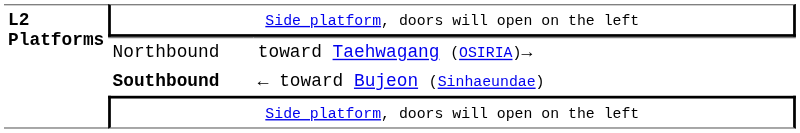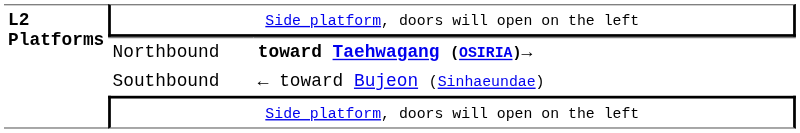Northbound | column 3: normal -> bold
Southbound | column 2: bold -> normal
